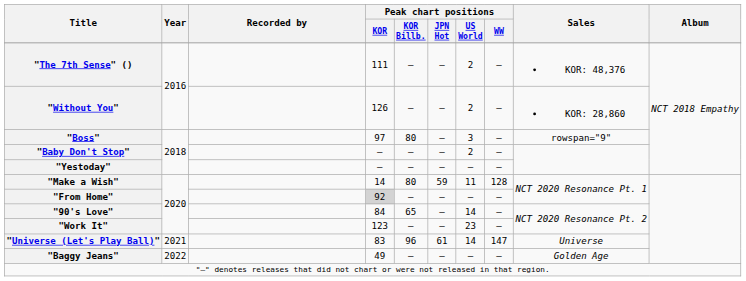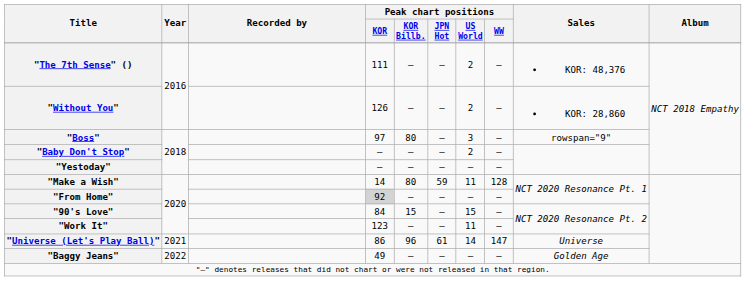"90's Love" | Peak chart positions / KOR Billb.: 65 -> 15
"90's Love" | Peak chart positions / US World: 14 -> 15
"Work It" | Peak chart positions / US World: 23 -> 11
"Universe (Let's Play Ball)" | Peak chart positions / KOR: 83 -> 86
